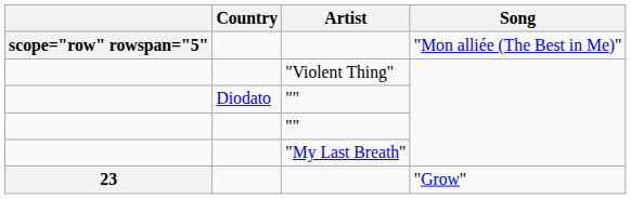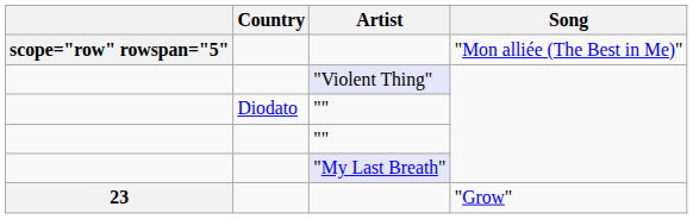"Violent Thing" | Artist: no background -> lavender background
"My Last Breath" | Artist: no background -> lavender background
